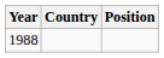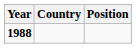1988 | Year: normal -> bold
